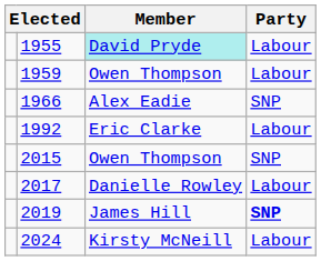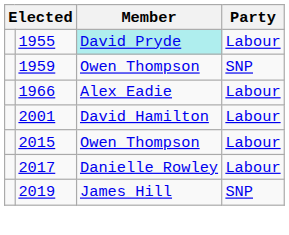1959 | Party: Labour -> SNP
1966 | Party: SNP -> Labour
- row: 1992 | Eric Clarke | Labour
+ row: 2001 | David Hamilton | Labour
2015 | Party: SNP -> Labour
2019 | Party: bold -> normal
- row: 2024 | Kirsty McNeill | Labour
